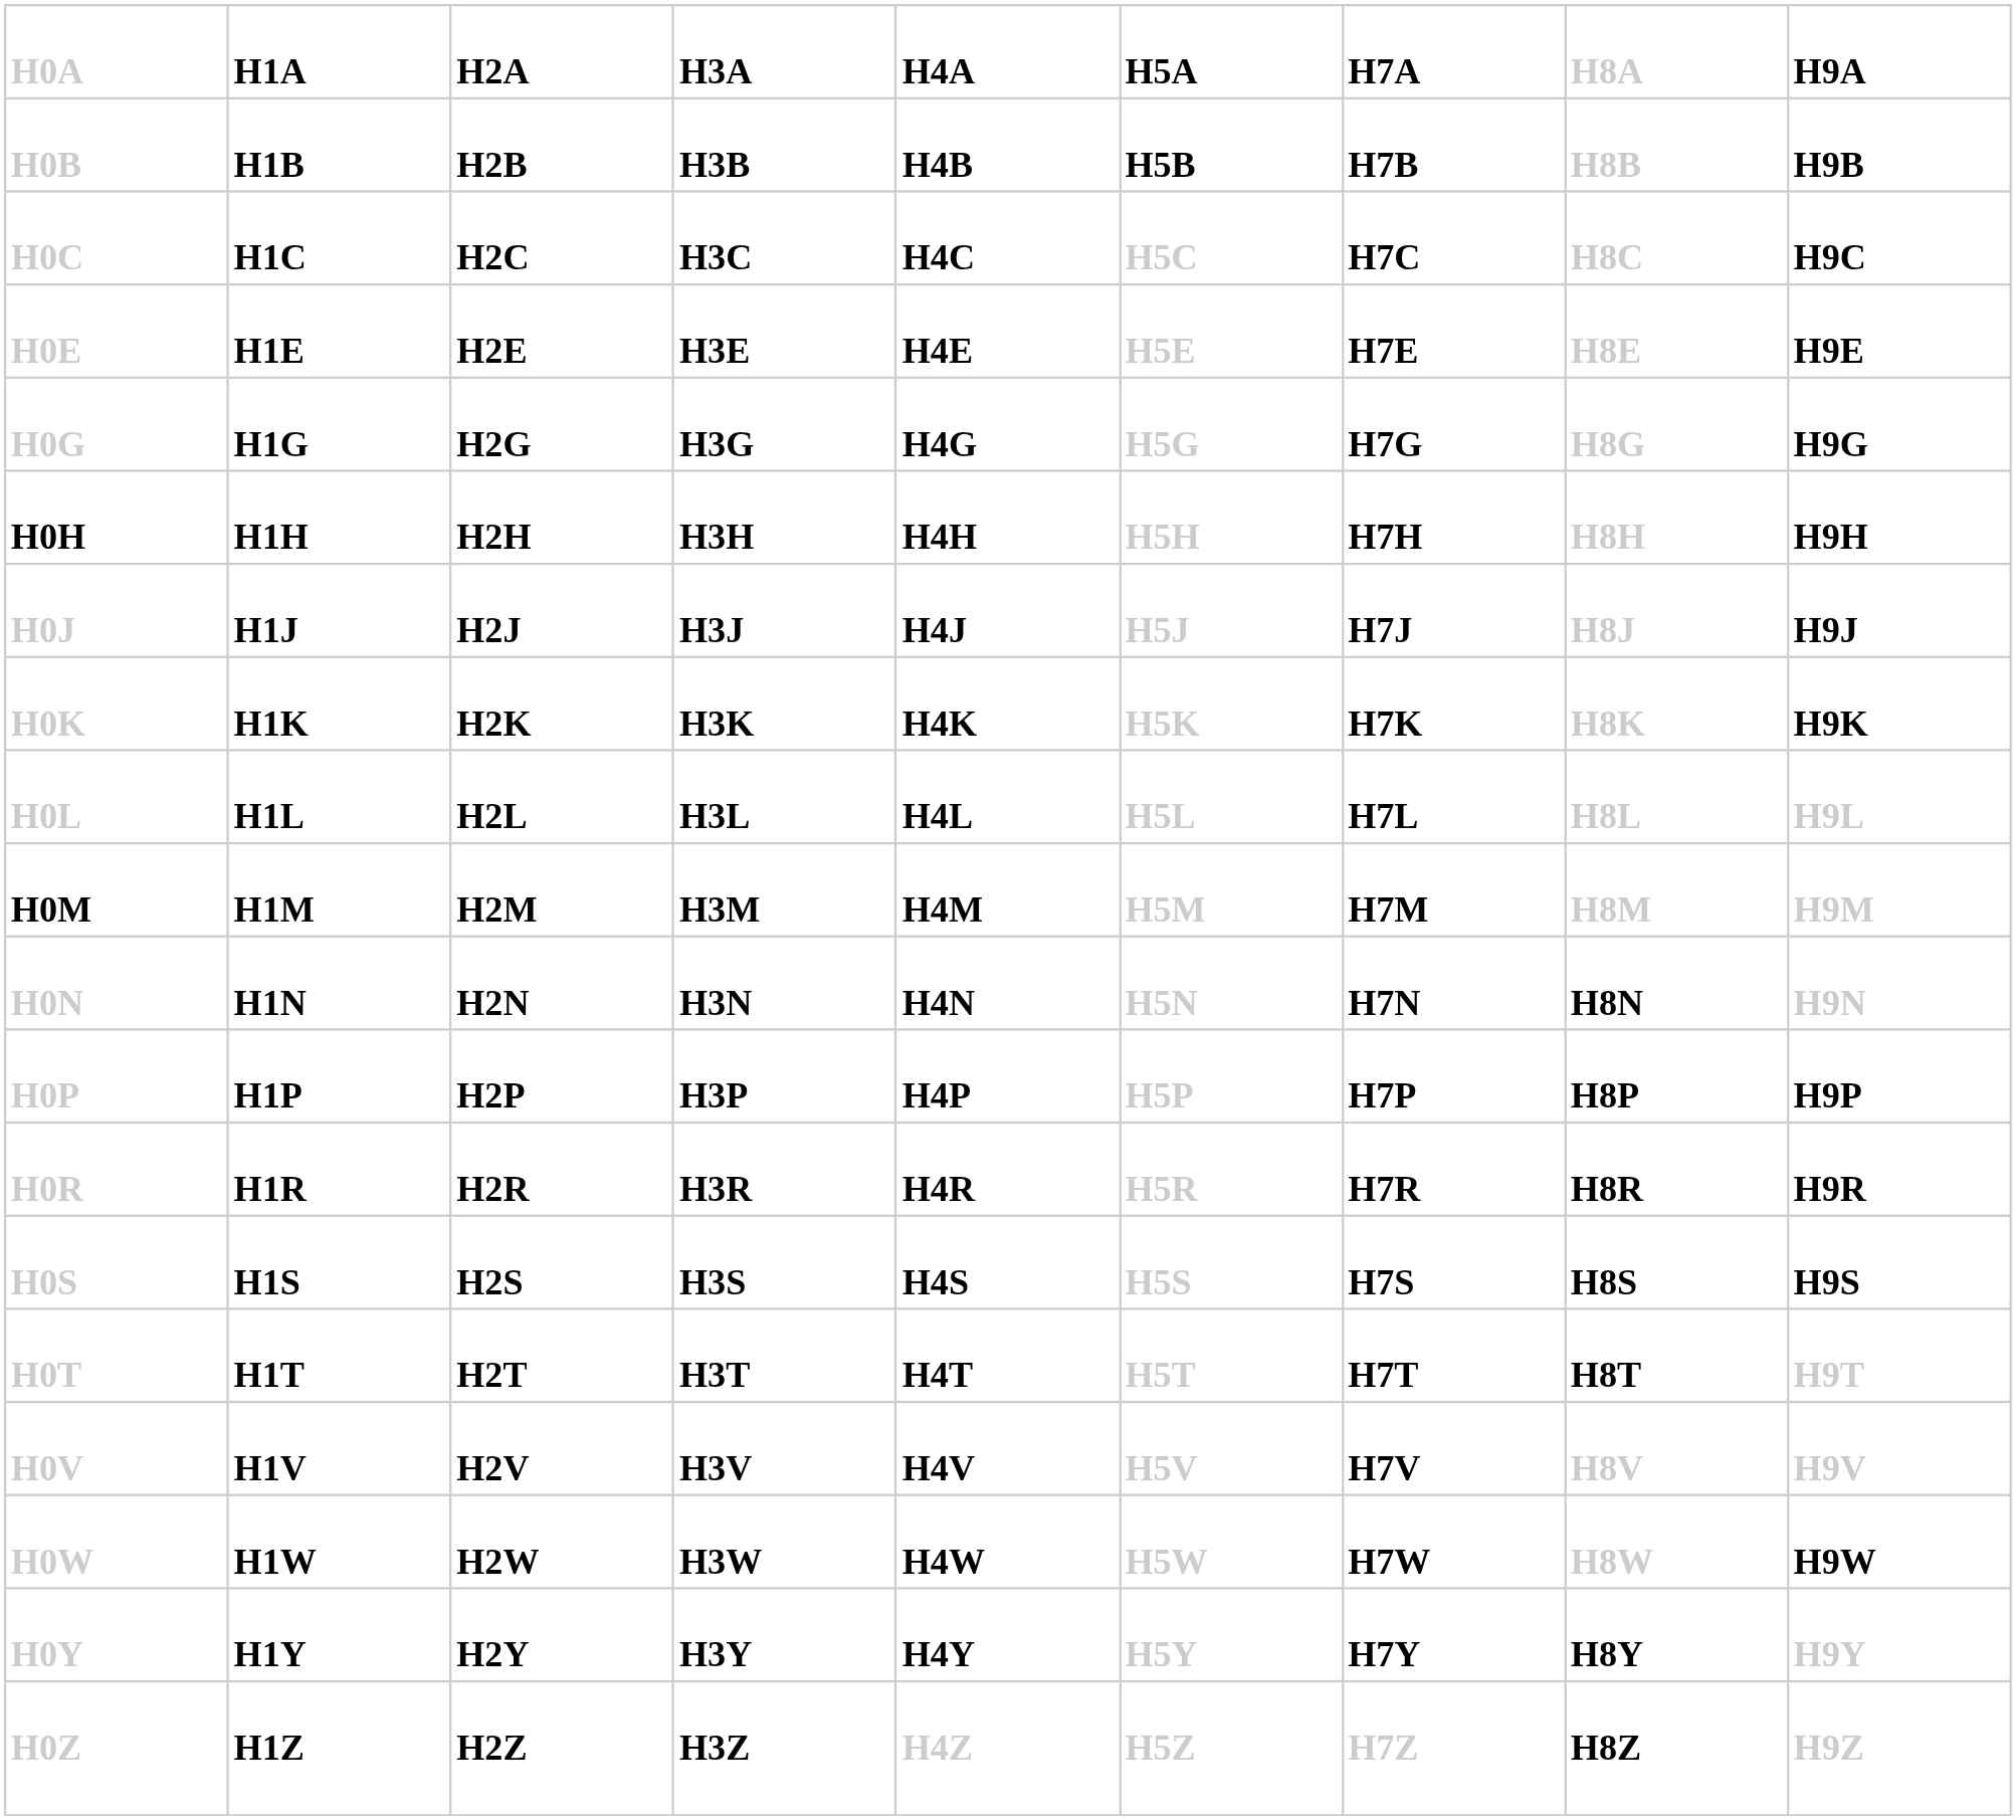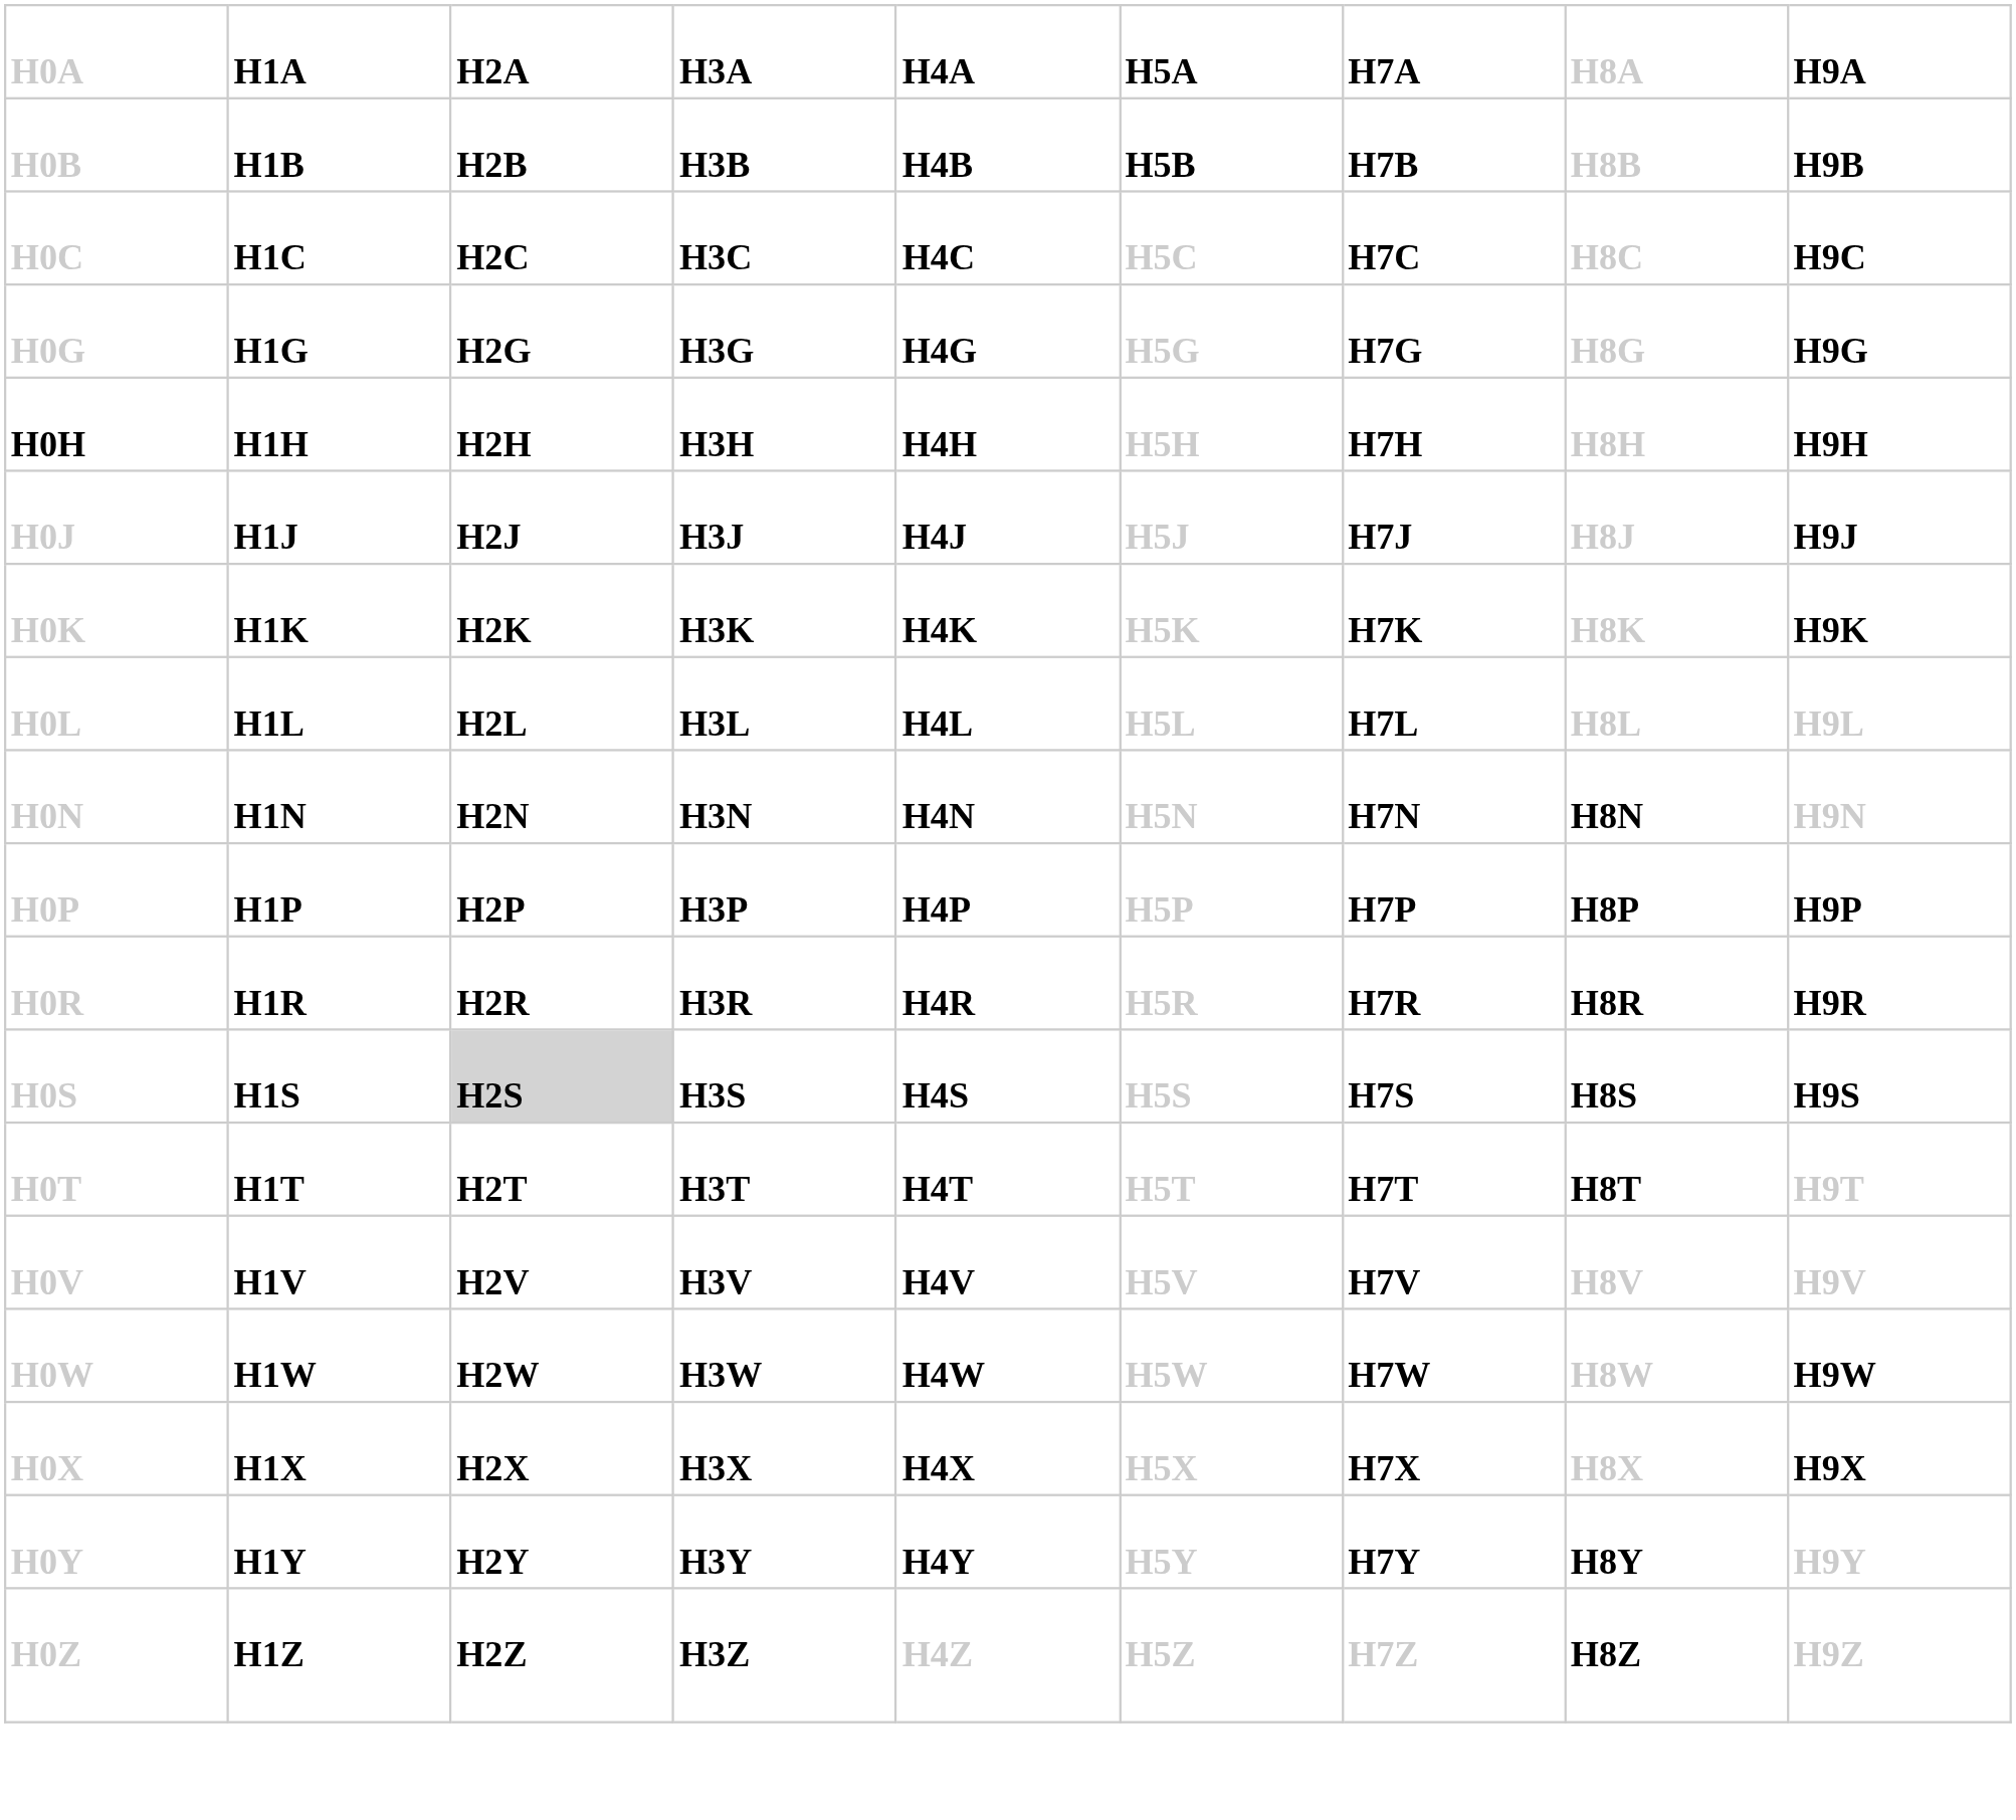- row: H0E | H1E | H2E | H3E | H4E | H5E | H7E | H8E | H9E
- row: H0M | H1M | H2M | H3M | H4M | H5M | H7M | H8M | H9M
H0S | column 3: no background -> lightgrey background
+ row: H0X | H1X | H2X | H3X | H4X | H5X | H7X | H8X | H9X
